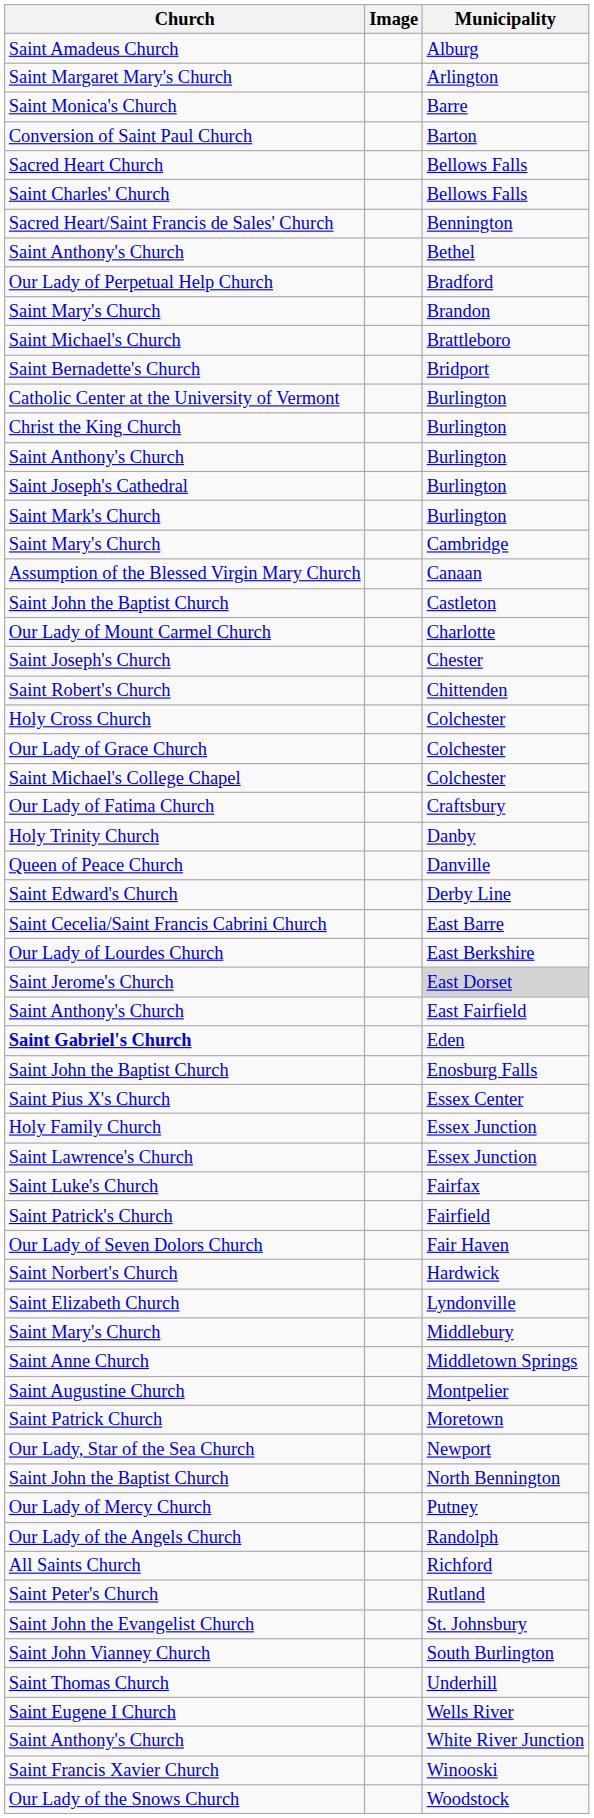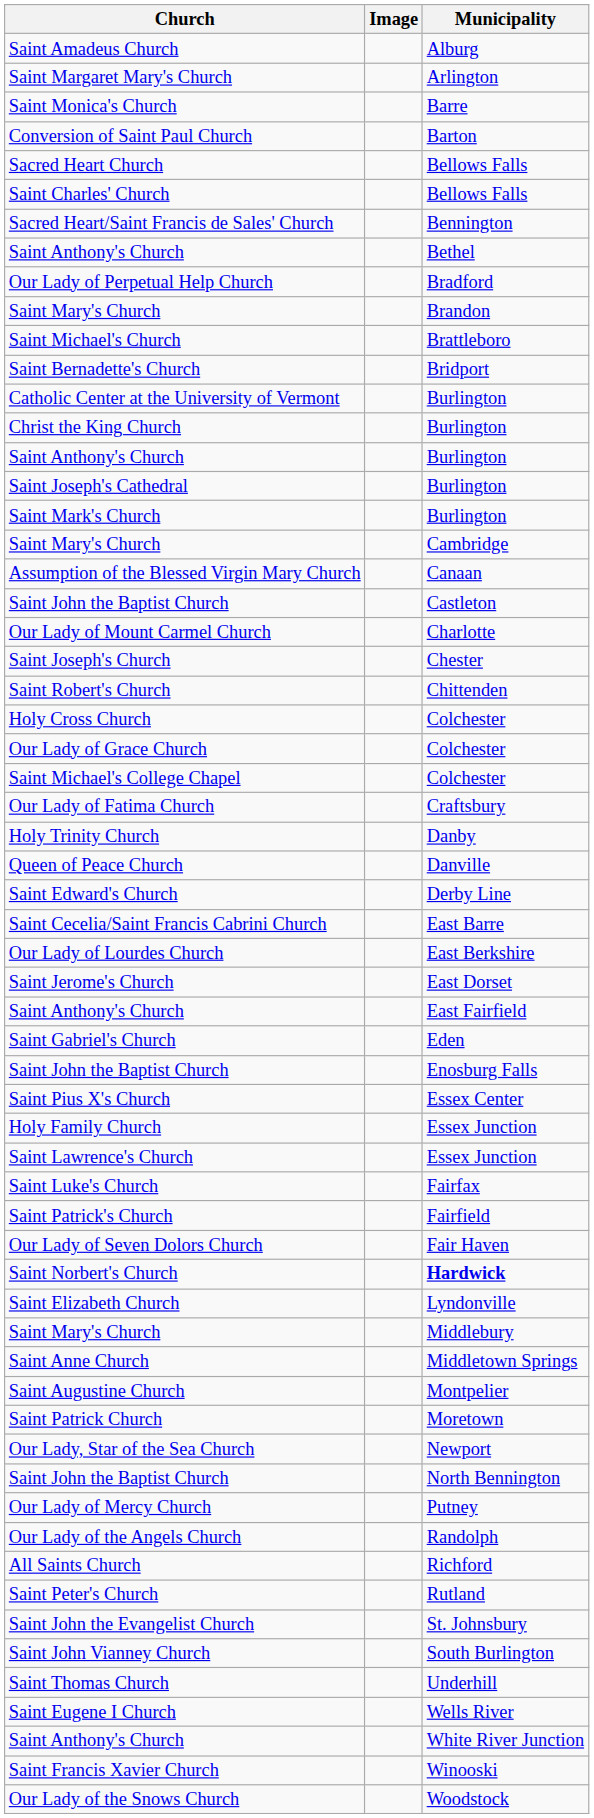Saint Jerome's Church | Municipality: lightgrey background -> no background
Saint Gabriel's Church | Church: bold -> normal
Saint Norbert's Church | Municipality: normal -> bold
